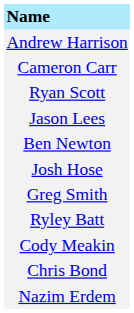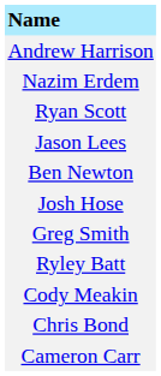row 3 | column 1: Cameron Carr -> Nazim Erdem
row 12 | column 1: Nazim Erdem -> Cameron Carr
